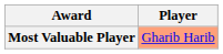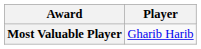Most Valuable Player | Player: lightsalmon background -> no background
